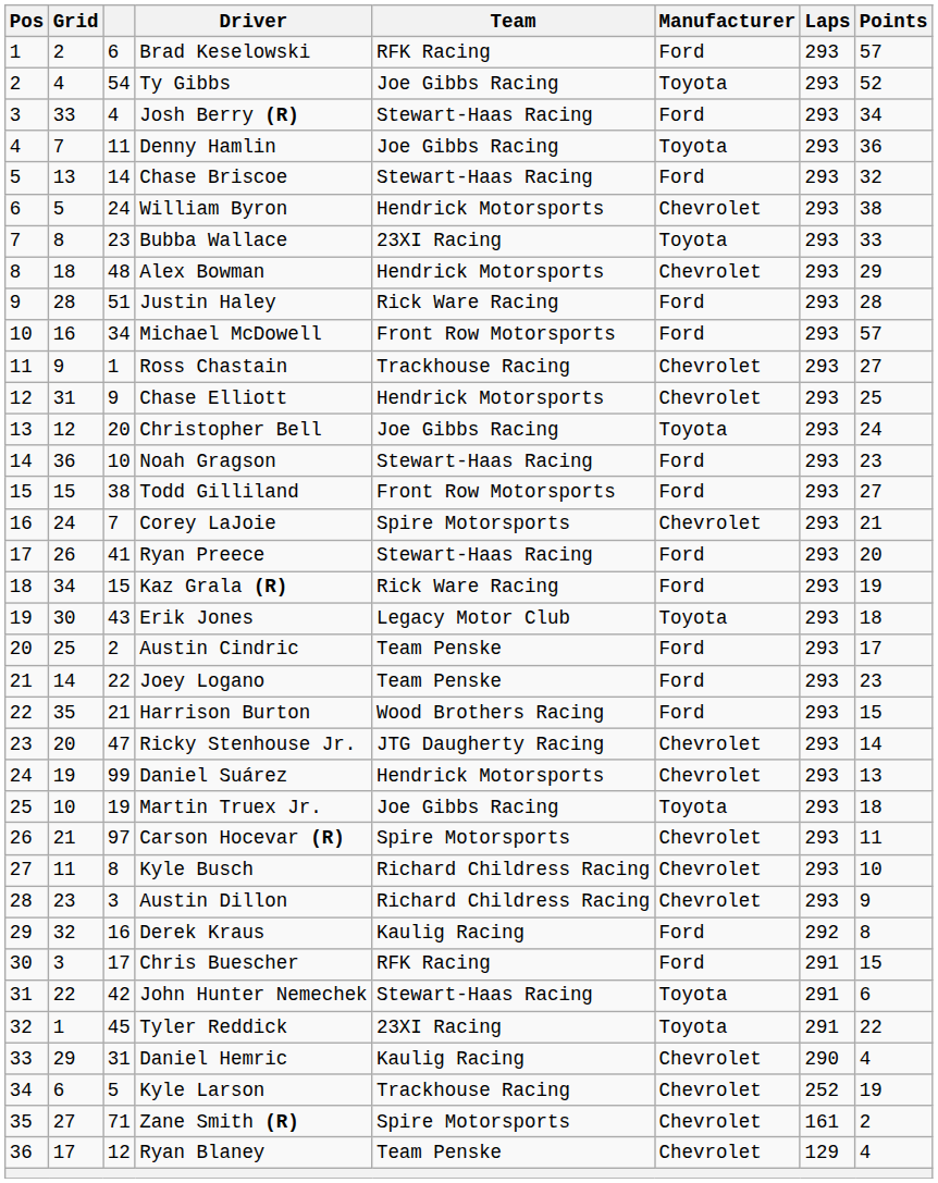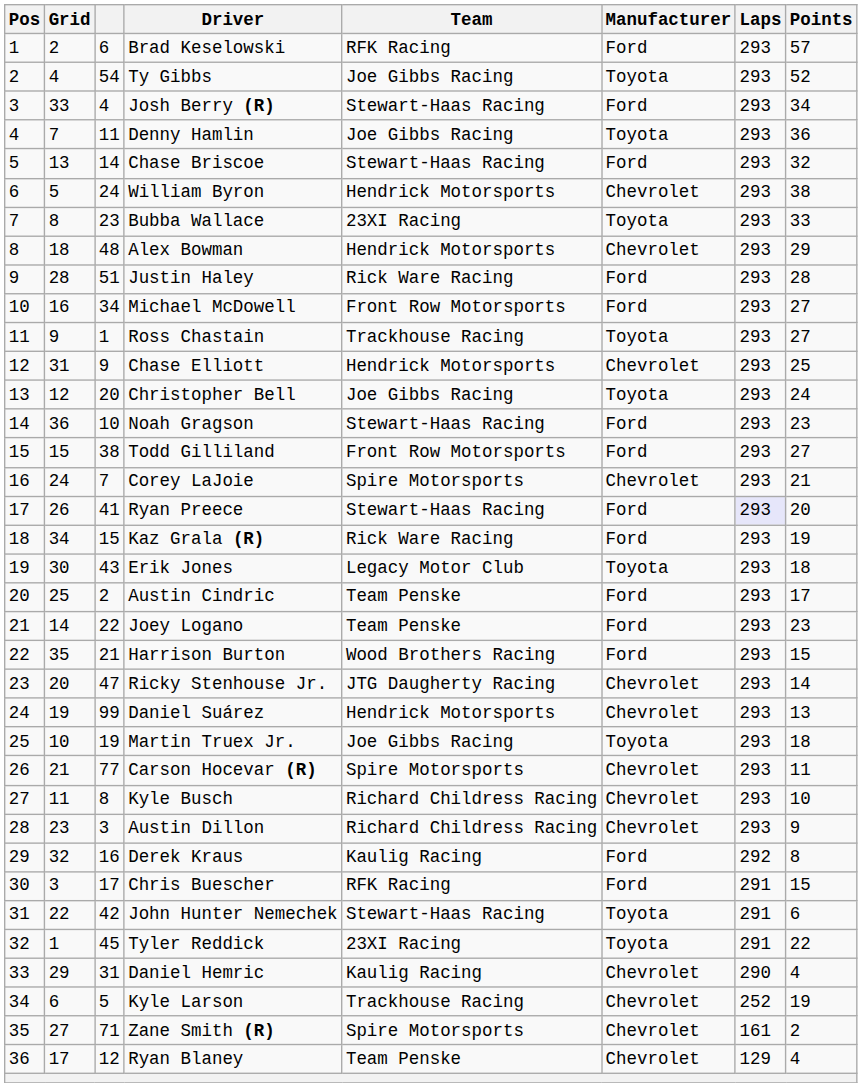Michael McDowell | Points: 57 -> 27
Ross Chastain | Manufacturer: Chevrolet -> Toyota
Ryan Preece | Laps: no background -> lavender background
Carson Hocevar (R) | column 3: 97 -> 77
